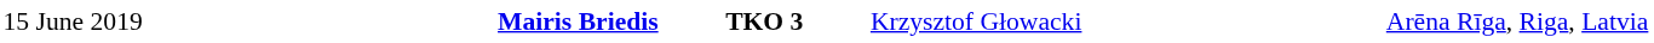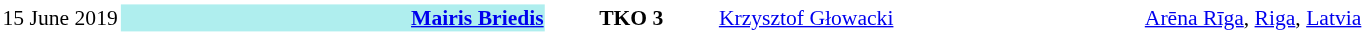15 June 2019 | column 2: no background -> paleturquoise background
